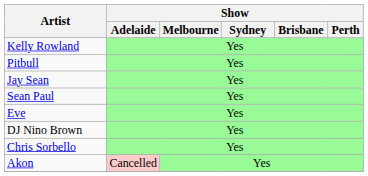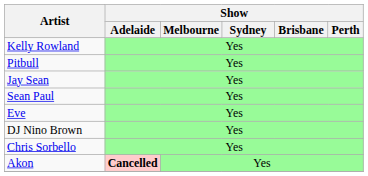Akon | Show / Adelaide: normal -> bold
